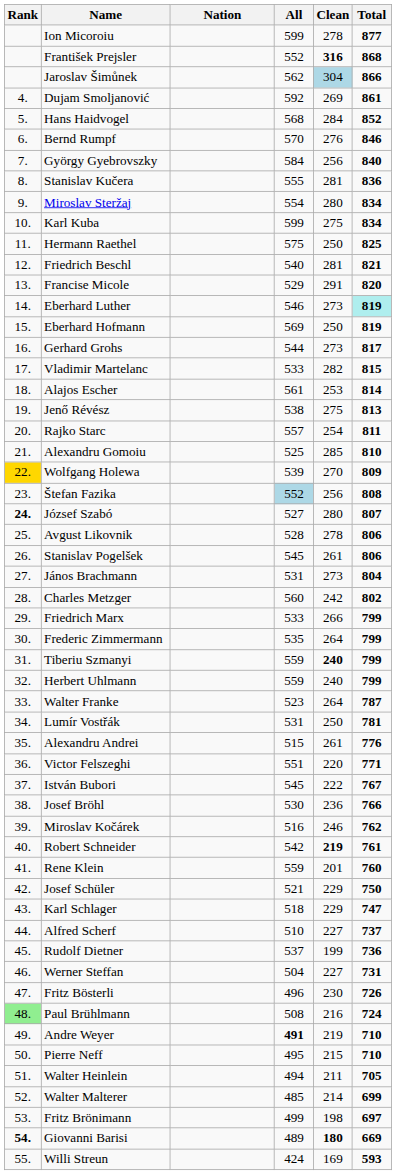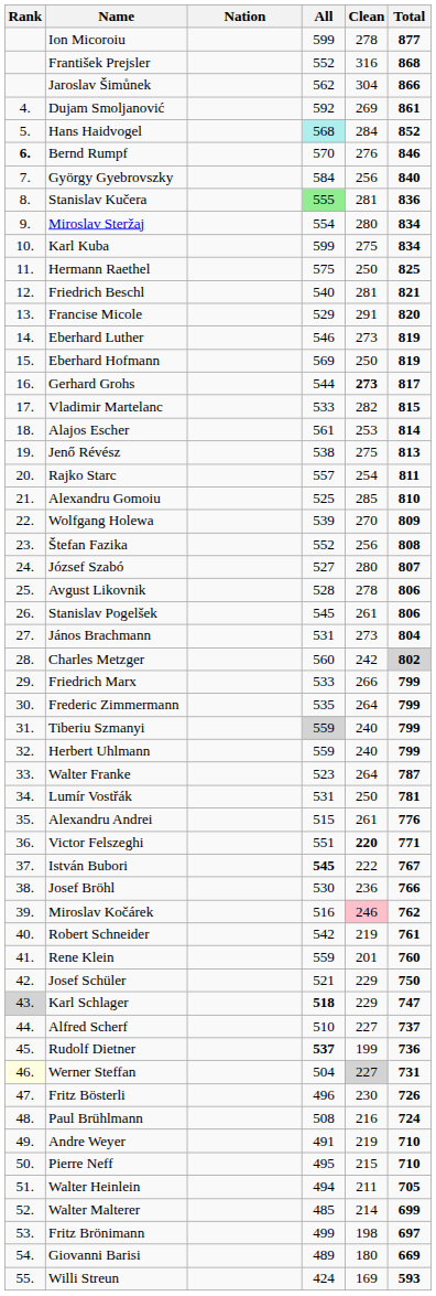František Prejsler | Clean: bold -> normal
Jaroslav Šimůnek | Clean: lightblue background -> no background
Hans Haidvogel | All: no background -> paleturquoise background
Bernd Rumpf | Rank: normal -> bold
Stanislav Kučera | All: no background -> lightgreen background
Eberhard Luther | Total: paleturquoise background -> no background
Gerhard Grohs | Clean: normal -> bold
Wolfgang Holewa | Rank: gold background -> no background
Štefan Fazika | All: lightblue background -> no background
József Szabó | Rank: bold -> normal
Charles Metzger | Total: no background -> lightgrey background
Tiberiu Szmanyi | All: no background -> lightgrey background
Tiberiu Szmanyi | Clean: bold -> normal
Victor Felszeghi | Clean: normal -> bold
István Bubori | All: normal -> bold
Miroslav Kočárek | Clean: no background -> pink background
Robert Schneider | Clean: bold -> normal
Karl Schlager | Rank: no background -> lightgrey background
Karl Schlager | All: normal -> bold
Rudolf Dietner | All: normal -> bold
Werner Steffan | Rank: no background -> lightyellow background
Werner Steffan | Clean: no background -> lightgrey background
Paul Brühlmann | Rank: lightgreen background -> no background
Andre Weyer | All: bold -> normal
Giovanni Barisi | Rank: bold -> normal
Giovanni Barisi | Clean: bold -> normal
